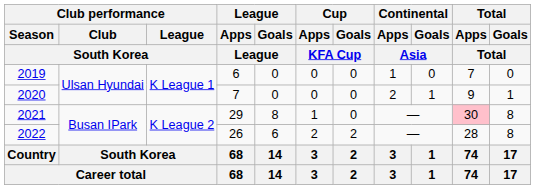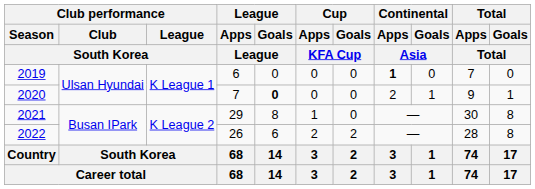2019 | Continental / Apps / Asia: normal -> bold
2020 | League / Goals / League: normal -> bold
2021 | Total / Apps / Total: pink background -> no background
